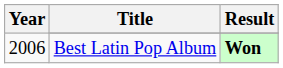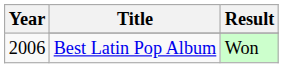Best Latin Pop Album | Result: bold -> normal
